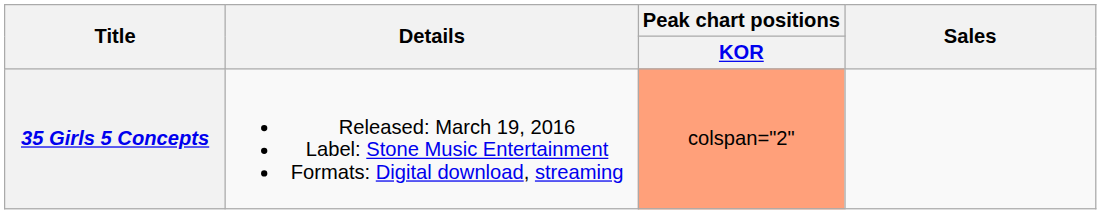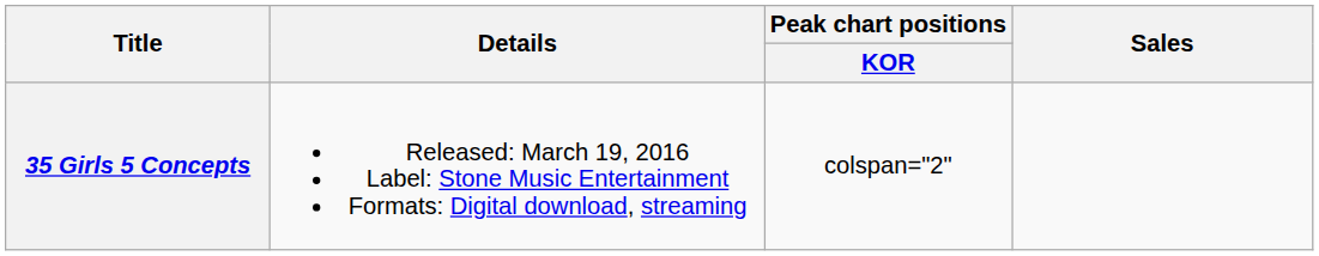35 Girls 5 Concepts | Peak chart positions / KOR: lightsalmon background -> no background
